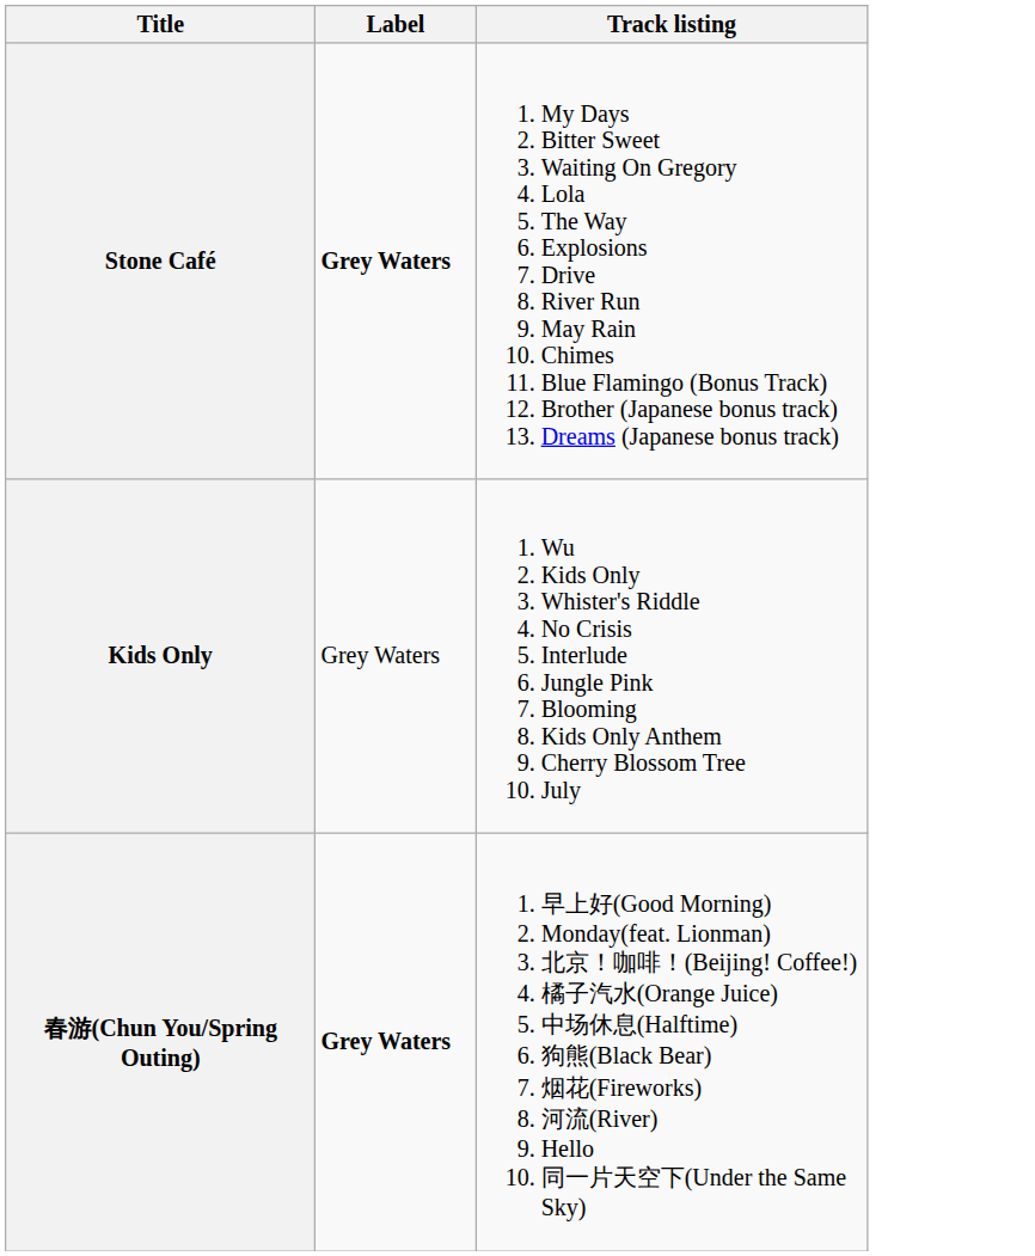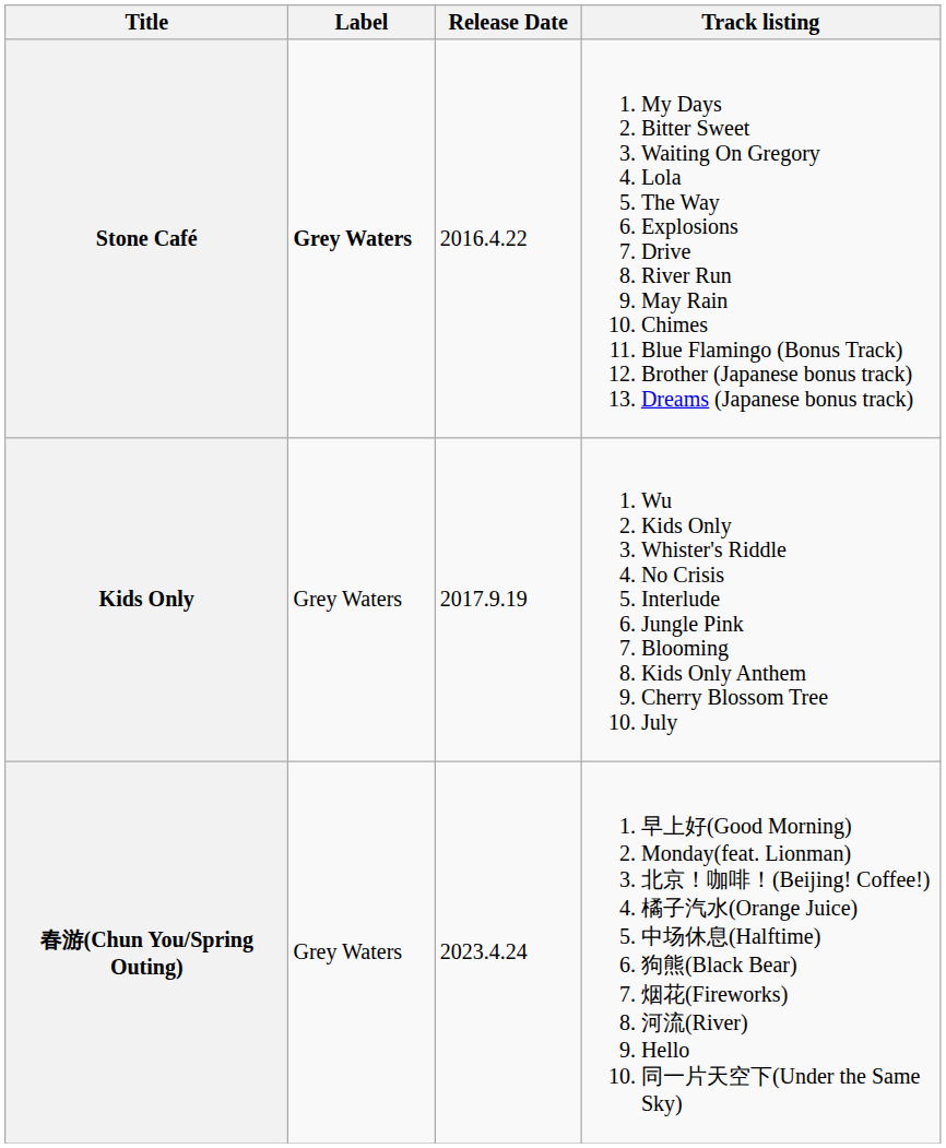+ column: Release Date | 2016.4.22 | 2017.9.19 | 2023.4.24
春游(Chun You/Spring Outing) | Label: bold -> normal
